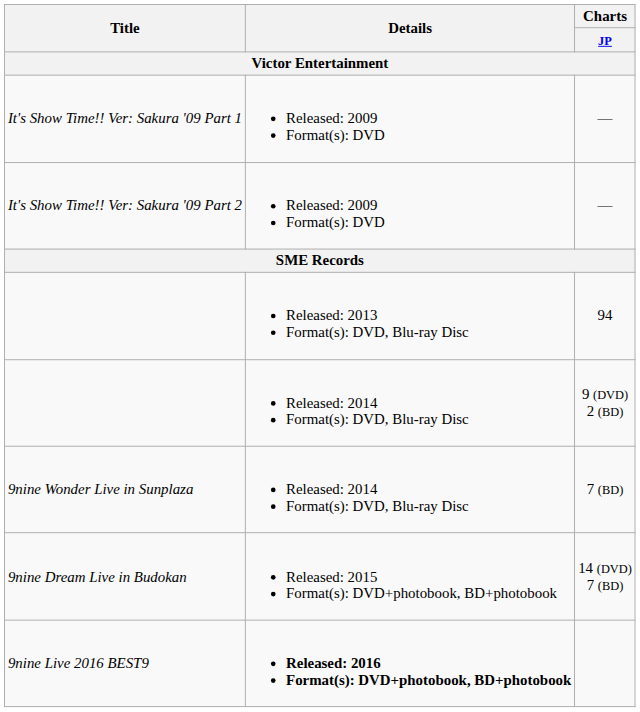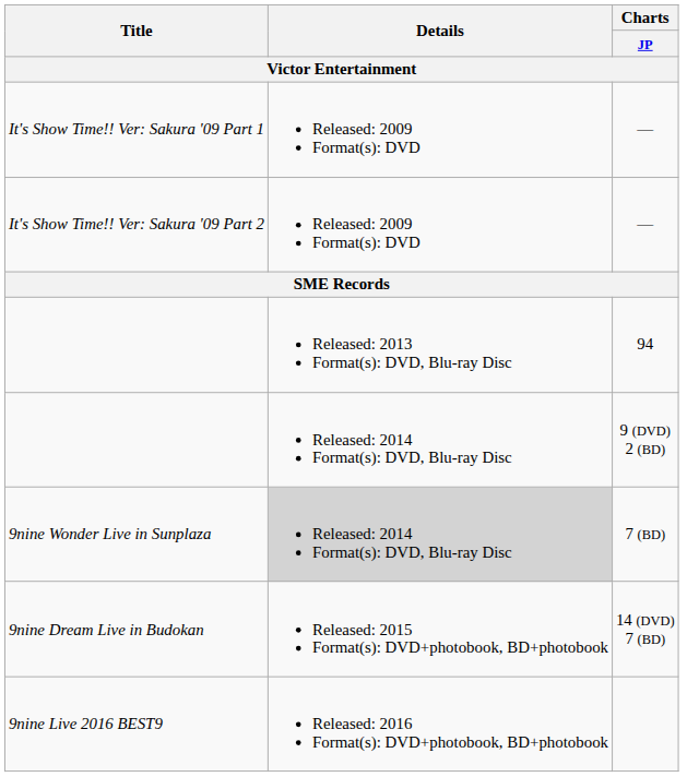9nine Wonder Live in Sunplaza | Details: no background -> lightgrey background
9nine Live 2016 BEST9 | Details: bold -> normal
